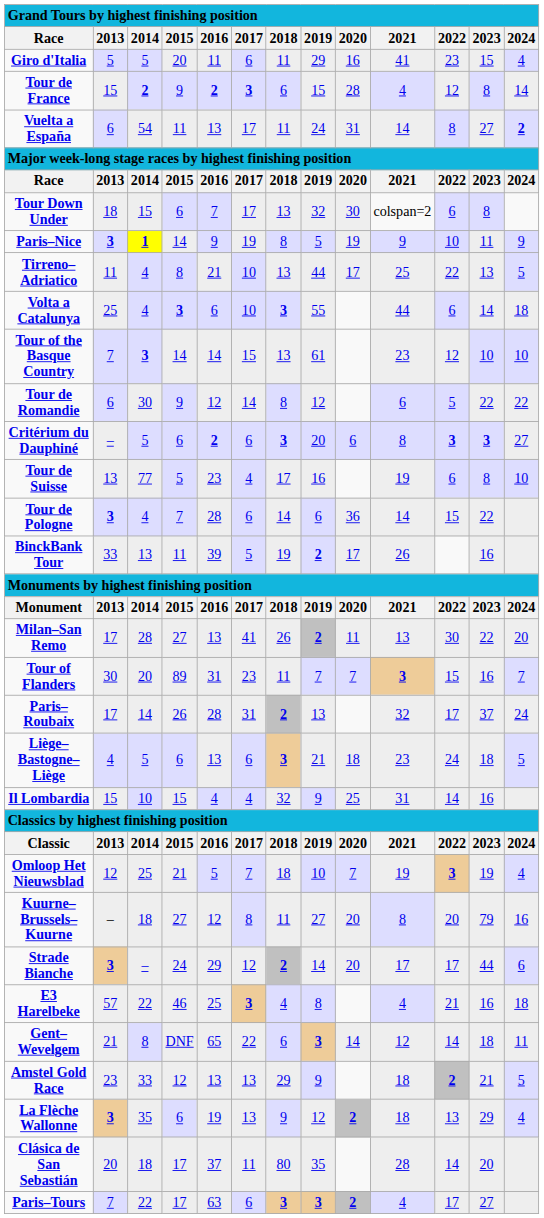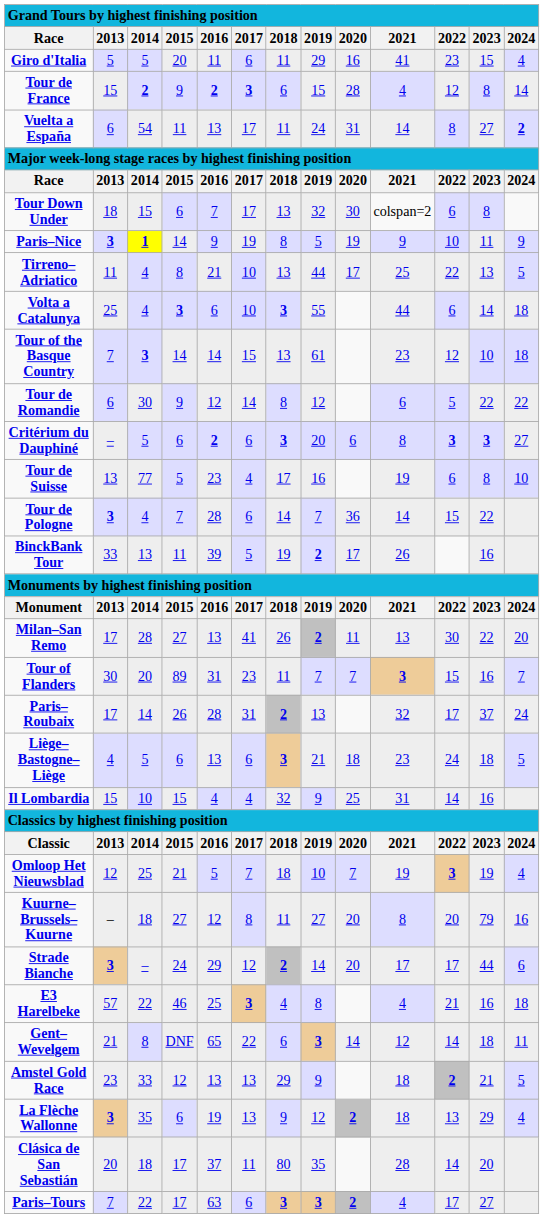Tour of the Basque Country | 2024: 10 -> 18
Tour de Pologne | 2019: 6 -> 7
